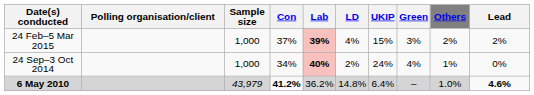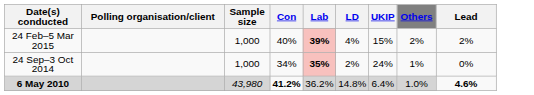- column: Green | 3% | 4% | –
24 Feb–5 Mar 2015 | Con: 37% -> 40%
24 Sep–3 Oct 2014 | Lab: 40% -> 35%
6 May 2010 | Sample size: 43,979 -> 43,980
